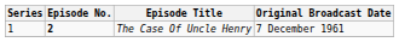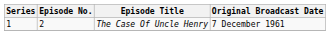The Case Of Uncle Henry | Episode No.: bold -> normal
